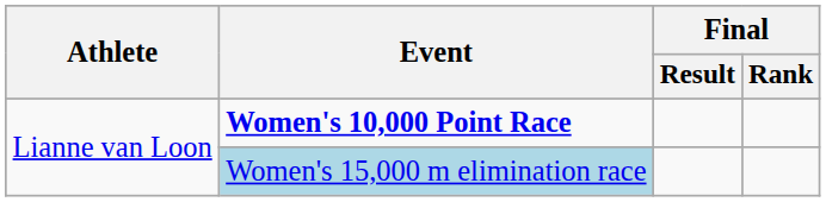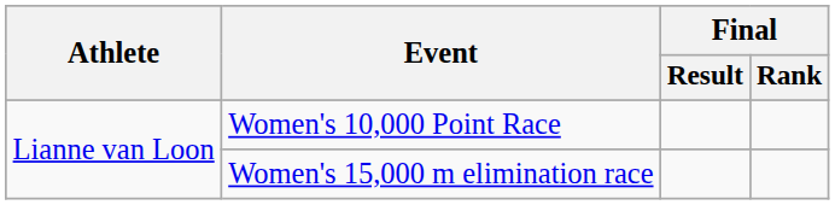Women's 10,000 Point Race | Event: bold -> normal
Women's 15,000 m elimination race | Event: lightblue background -> no background
